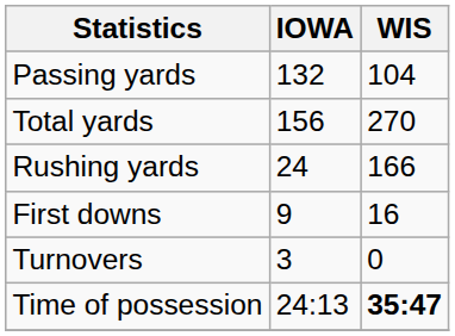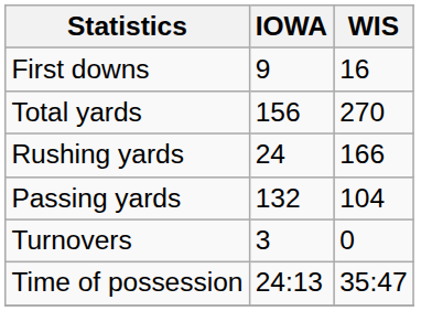rows swapped: First downs <-> Passing yards
Time of possession | WIS: bold -> normal
